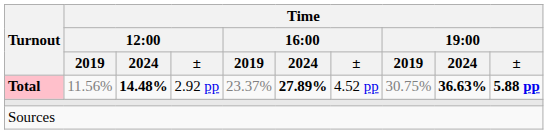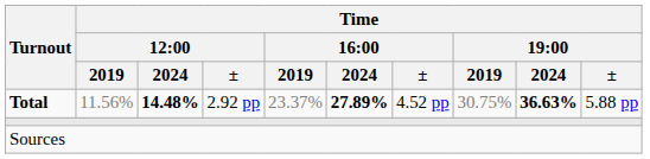Total | Turnout: pink background -> no background
Total | Time / 19:00 / ±: bold -> normal
